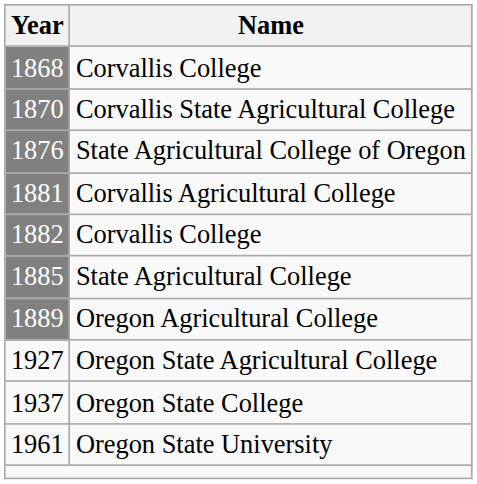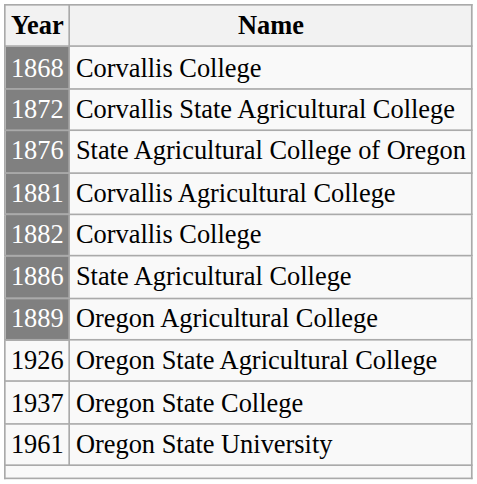row 3 | Year: 1870 -> 1872
row 7 | Year: 1885 -> 1886
row 9 | Year: 1927 -> 1926
